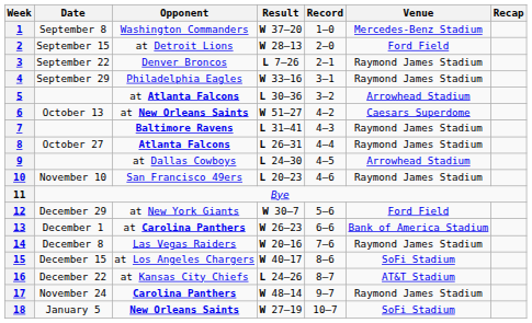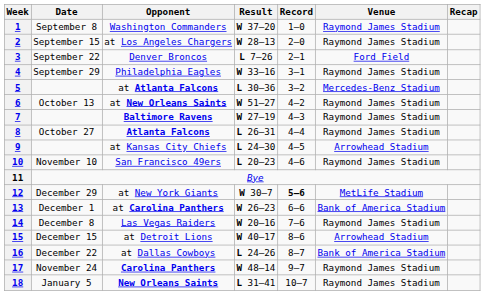1 | Venue: Mercedes-Benz Stadium -> Raymond James Stadium
2 | Opponent: at Detroit Lions -> at Los Angeles Chargers
2 | Venue: Ford Field -> Raymond James Stadium
3 | Venue: Raymond James Stadium -> Ford Field
5 | Venue: Arrowhead Stadium -> Mercedes-Benz Stadium
6 | Venue: Caesars Superdome -> Raymond James Stadium
7 | Result: L 31–41 -> W 27–19
9 | Opponent: at Dallas Cowboys -> at Kansas City Chiefs
12 | Record: normal -> bold
12 | Venue: Ford Field -> MetLife Stadium
15 | Opponent: at Los Angeles Chargers -> at Detroit Lions
15 | Venue: SoFi Stadium -> Arrowhead Stadium
16 | Opponent: at Kansas City Chiefs -> at Dallas Cowboys
16 | Venue: AT&T Stadium -> Bank of America Stadium
18 | Result: W 27–19 -> L 31–41
18 | Venue: SoFi Stadium -> Raymond James Stadium
